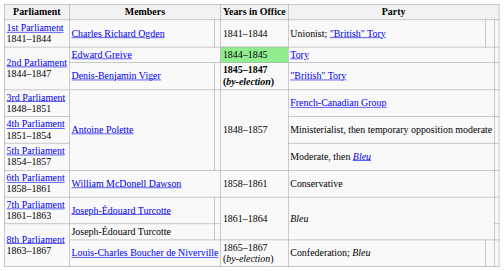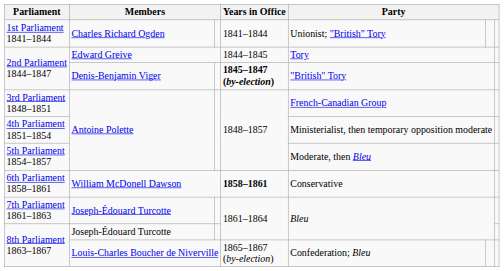2nd Parliament 1844–1847 / Edward Greive | Years in Office: lightgreen background -> no background
6th Parliament 1858–1861 | Years in Office: normal -> bold
